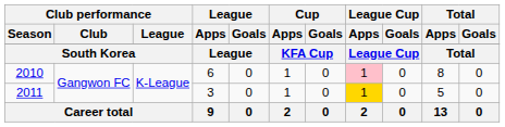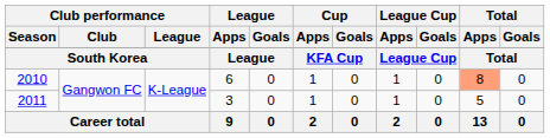2010 | League Cup / Apps: pink background -> no background
2010 | Total / Apps: no background -> lightsalmon background
2011 | League Cup / Apps: gold background -> no background
